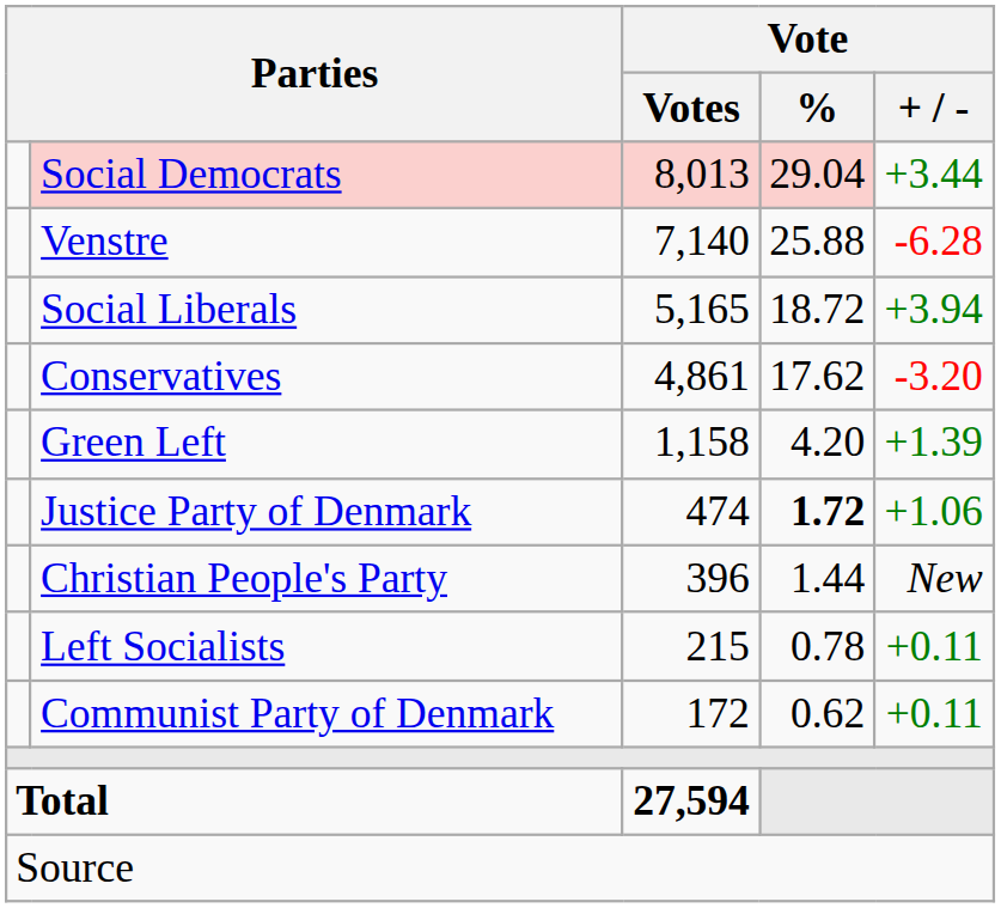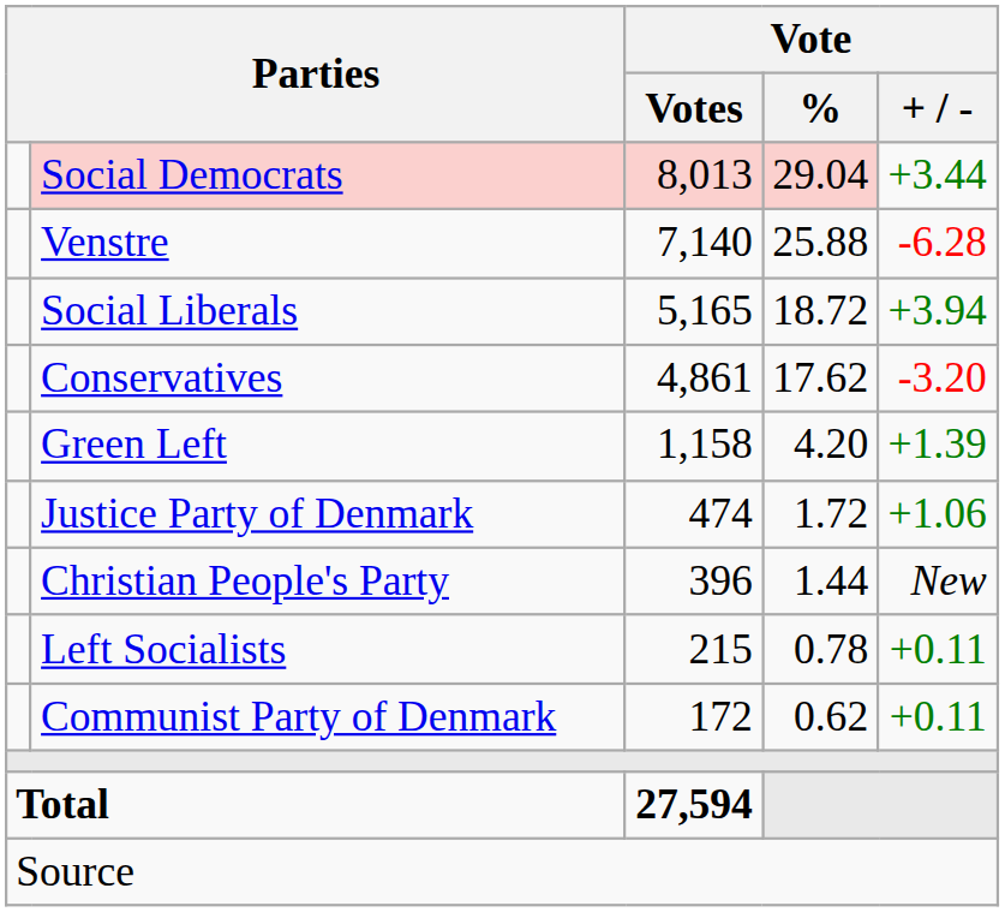Justice Party of Denmark | Vote / %: bold -> normal
